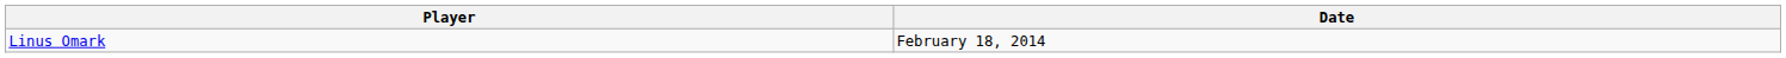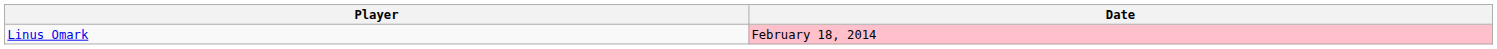Linus Omark | Date: no background -> pink background
